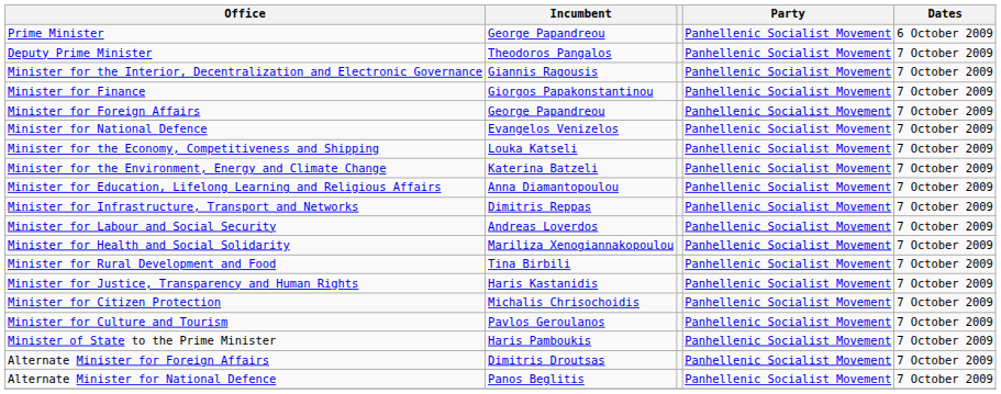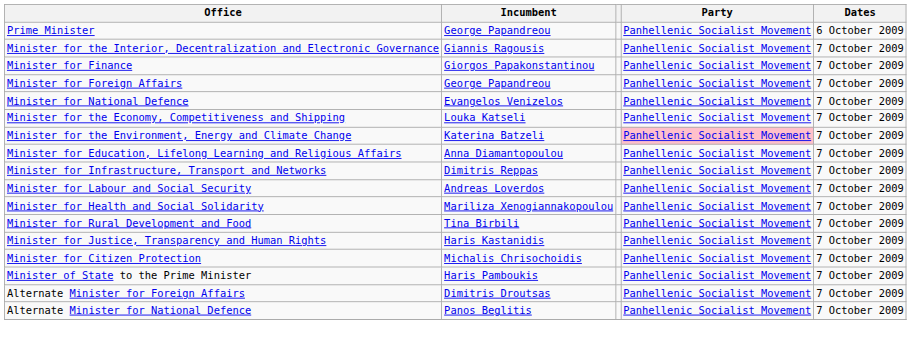- row: Deputy Prime Minister | Theodoros Pangalos | Panhellenic Socialist Movement | 7 October 2009
Minister for the Environment, Energy and Climate Change | Party: no background -> pink background
- row: Minister for Culture and Tourism | Pavlos Geroulanos | Panhellenic Socialist Movement | 7 October 2009
